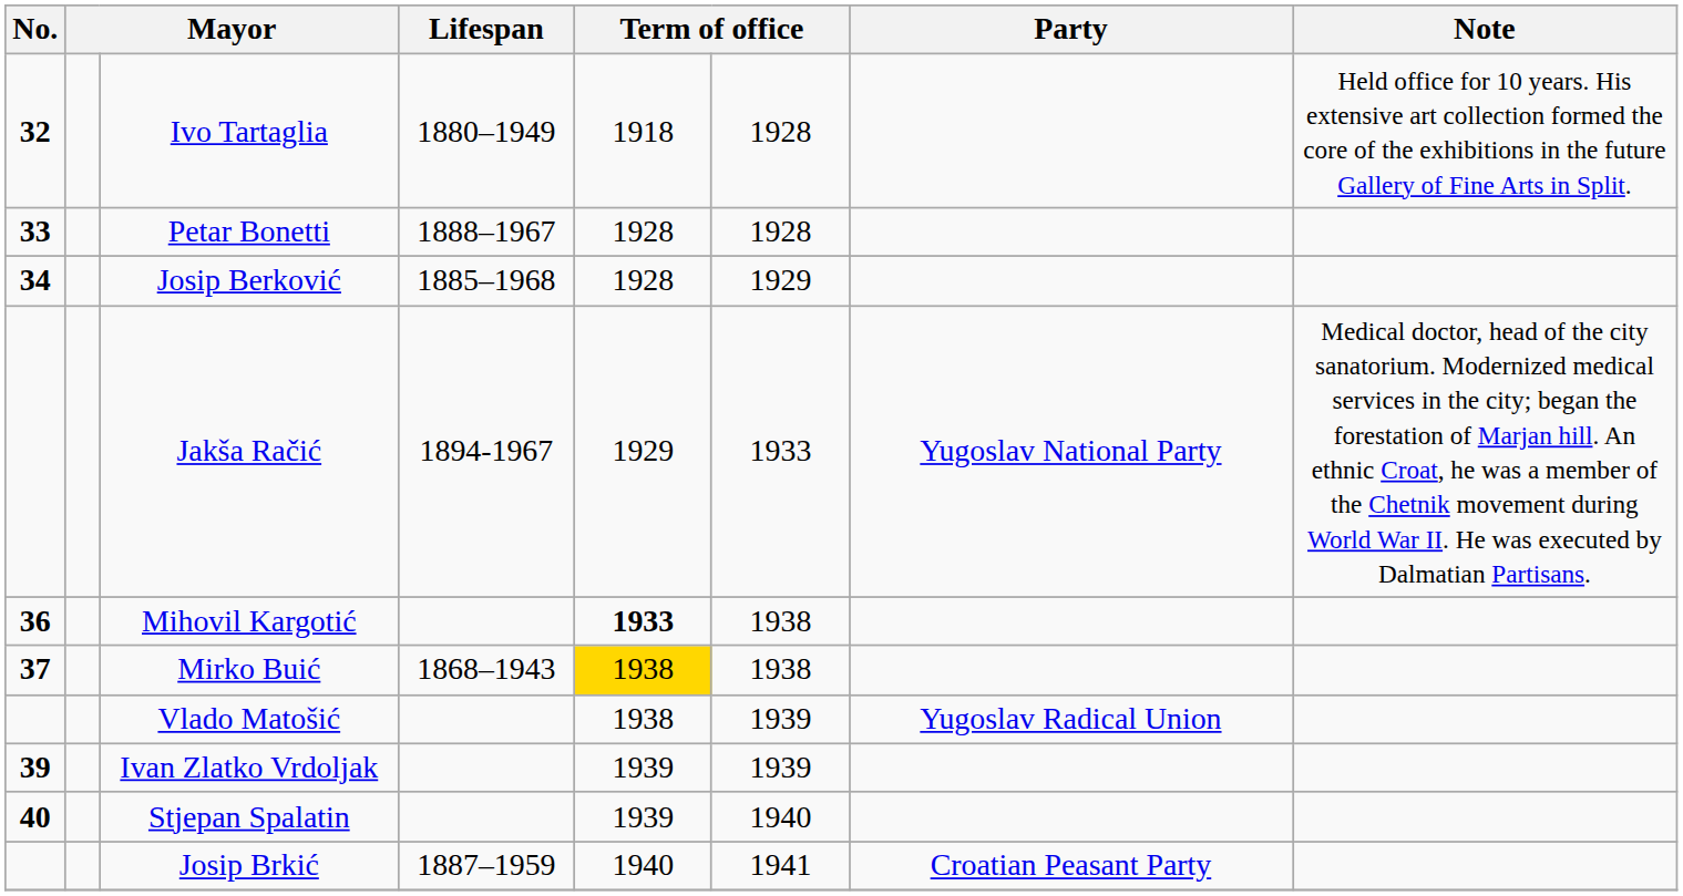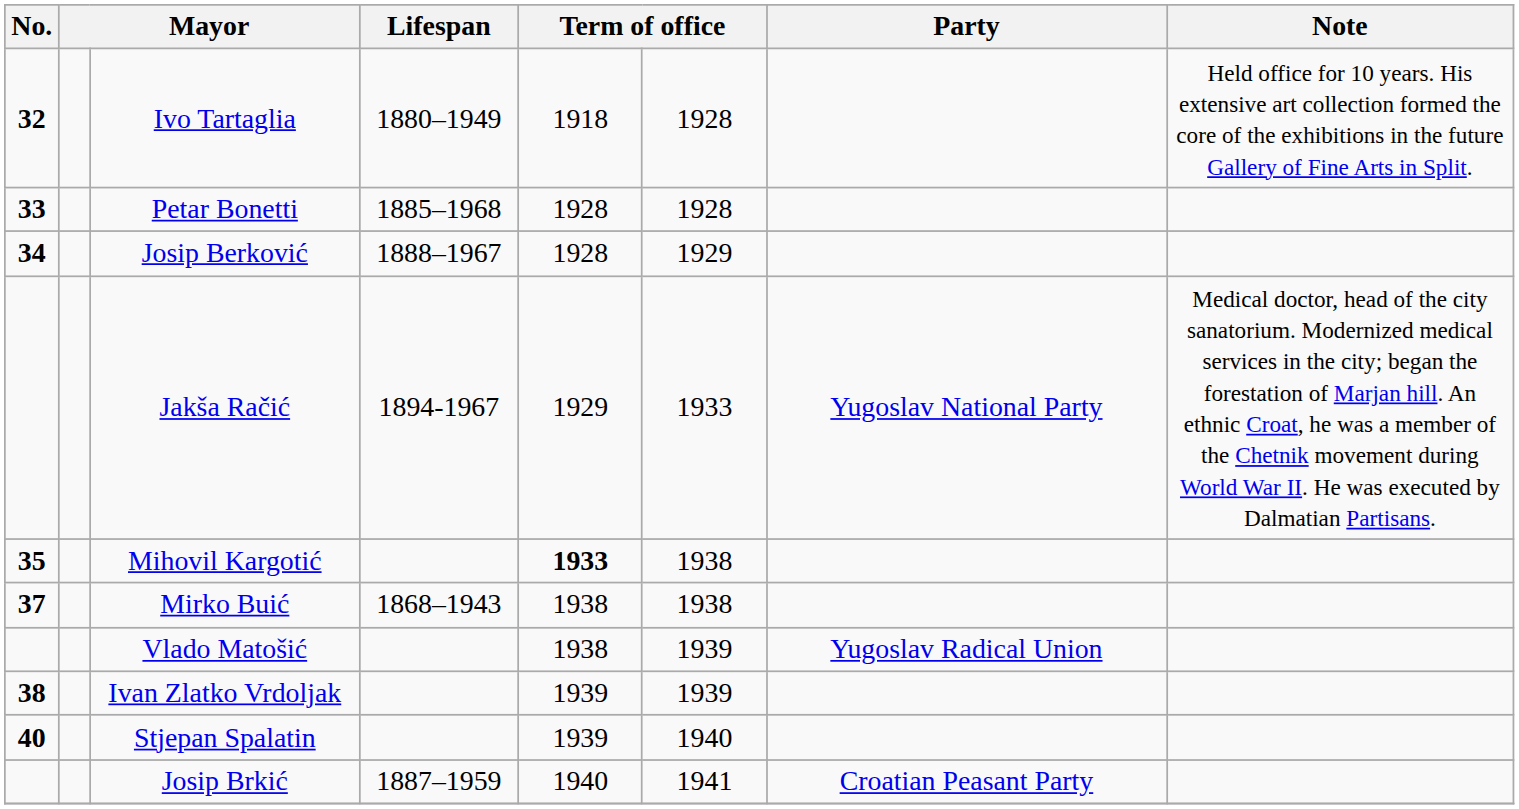Petar Bonetti | Lifespan: 1888–1967 -> 1885–1968
Josip Berković | Lifespan: 1885–1968 -> 1888–1967
Mihovil Kargotić | No.: 36 -> 35
Mirko Buić | column 5: gold background -> no background
Ivan Zlatko Vrdoljak | No.: 39 -> 38
